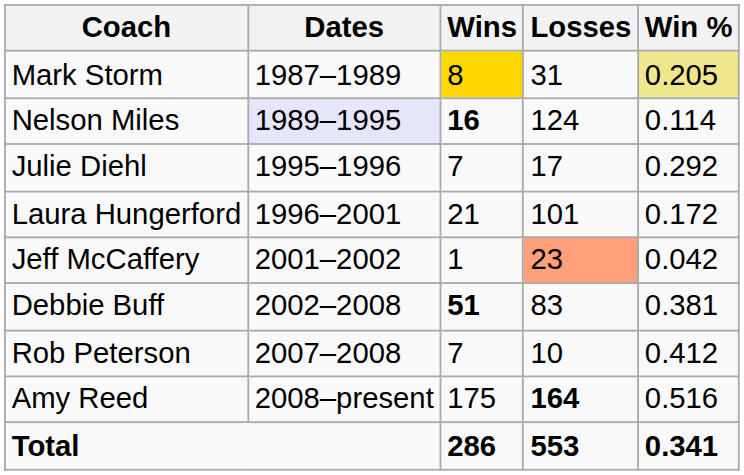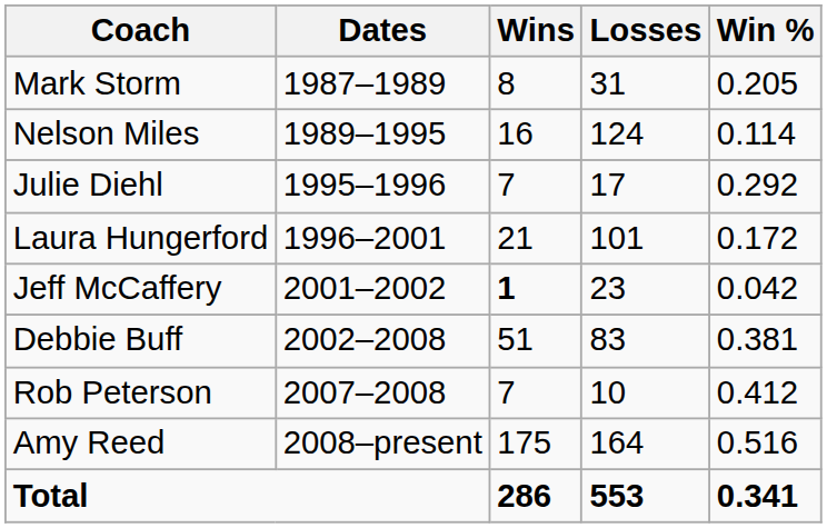Mark Storm | Wins: gold background -> no background
Mark Storm | Win %: khaki background -> no background
Nelson Miles | Dates: lavender background -> no background
Nelson Miles | Wins: bold -> normal
Jeff McCaffery | Wins: normal -> bold
Jeff McCaffery | Losses: lightsalmon background -> no background
Debbie Buff | Wins: bold -> normal
Amy Reed | Losses: bold -> normal
